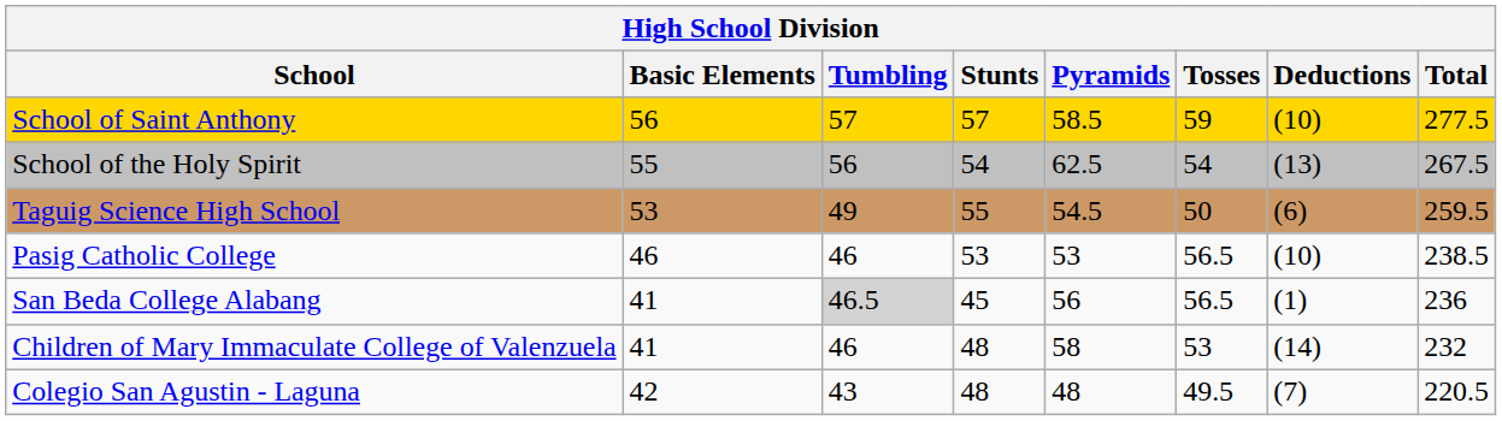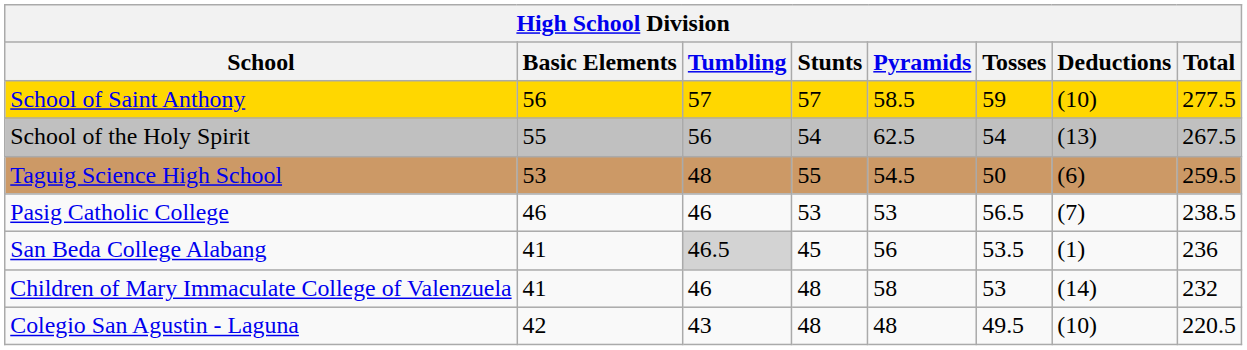Taguig Science High School | Tumbling: 49 -> 48
Pasig Catholic College | Deductions: (10) -> (7)
San Beda College Alabang | Tosses: 56.5 -> 53.5
Colegio San Agustin - Laguna | Deductions: (7) -> (10)
